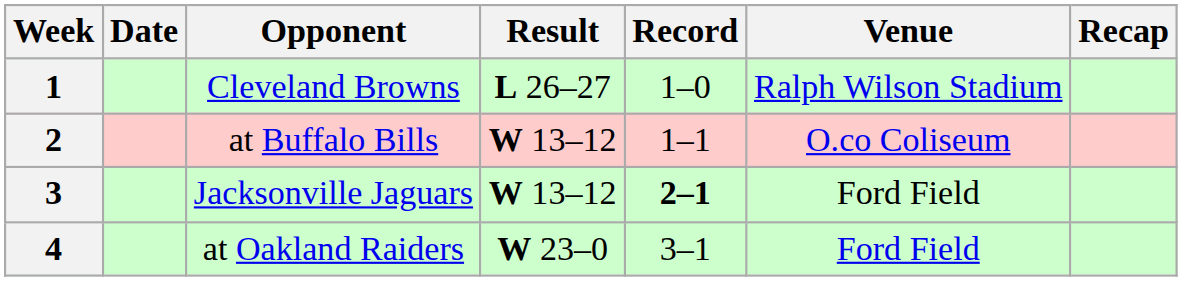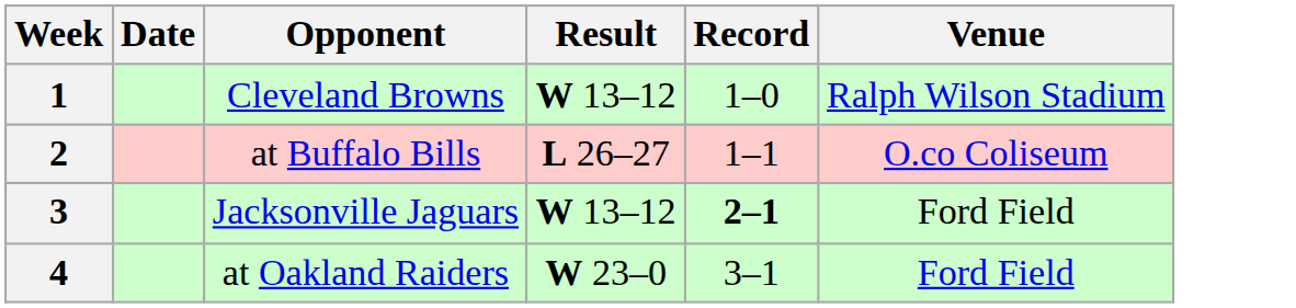- column: Recap
1 | Result: L 26–27 -> W 13–12
2 | Result: W 13–12 -> L 26–27
